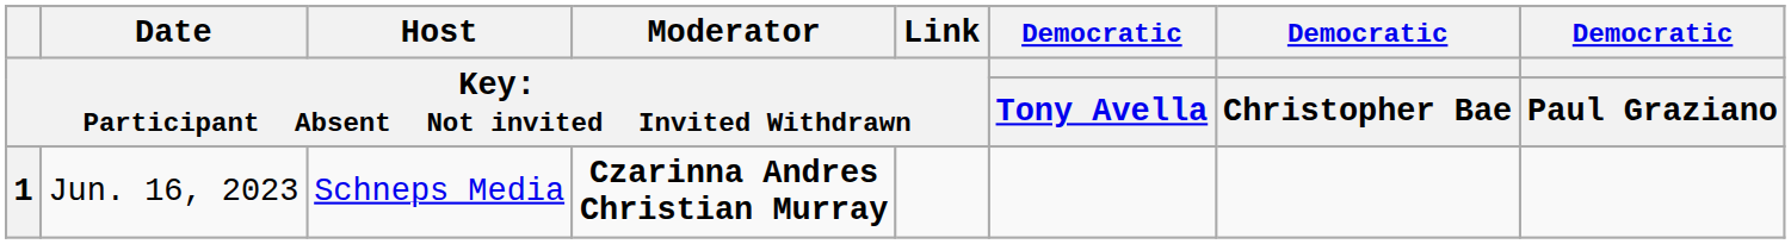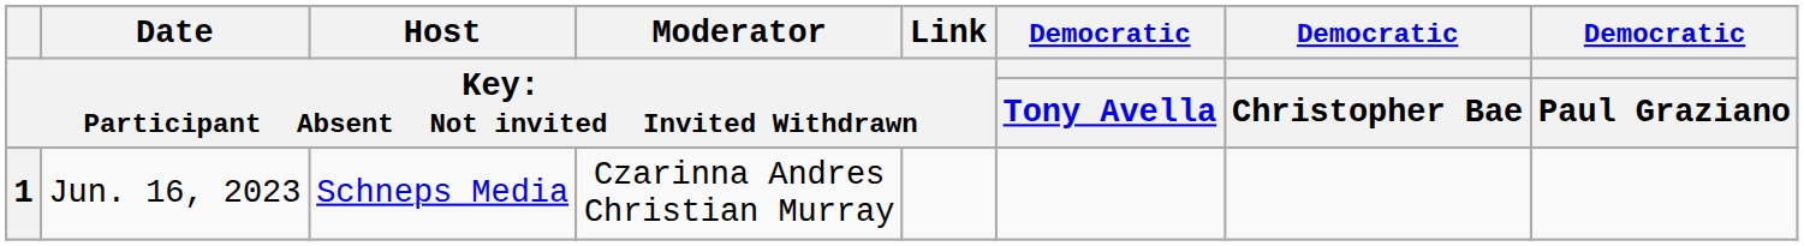1 | column 4: bold -> normal
